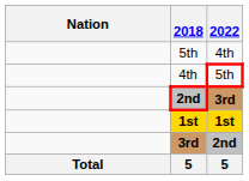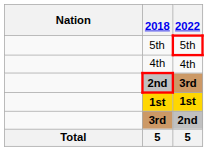row 2 | 2022: 4th -> 5th
row 3 | 2022: 5th -> 4th
